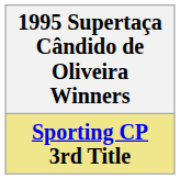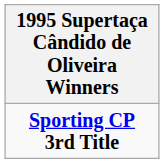row 2 | column 1: khaki background -> no background
